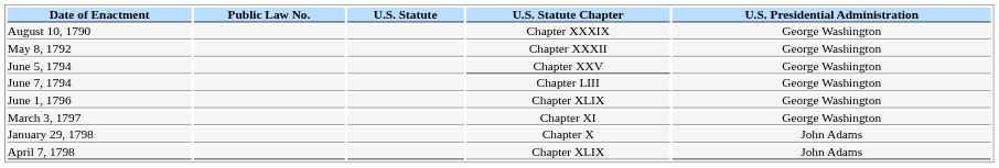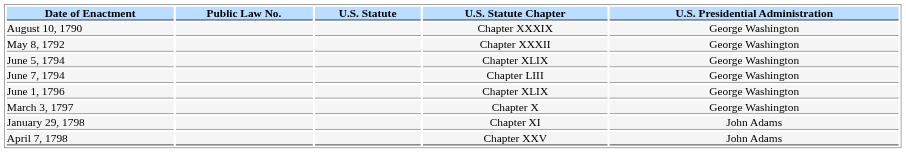June 5, 1794 | U.S. Statute Chapter: Chapter XXV -> Chapter XLIX
March 3, 1797 | U.S. Statute Chapter: Chapter XI -> Chapter X
January 29, 1798 | U.S. Statute Chapter: Chapter X -> Chapter XI
April 7, 1798 | U.S. Statute Chapter: Chapter XLIX -> Chapter XXV
